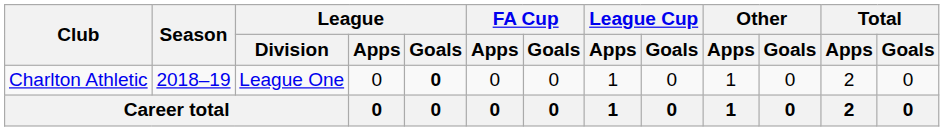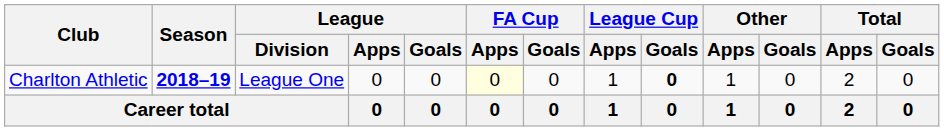Charlton Athletic | Season: normal -> bold
Charlton Athletic | League / Goals: bold -> normal
Charlton Athletic | FA Cup / Apps: no background -> lightyellow background
Charlton Athletic | League Cup / Goals: normal -> bold
